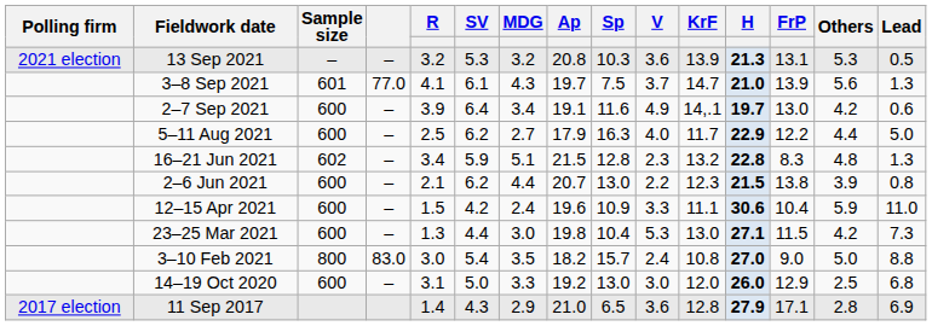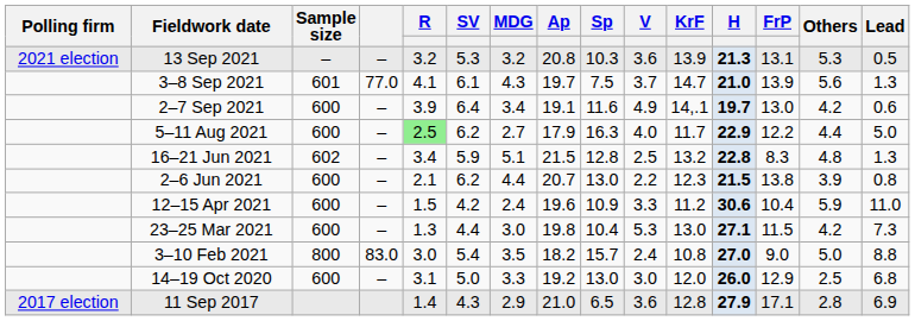5–11 Aug 2021 | R: no background -> lightgreen background
16–21 Jun 2021 | V: 2.3 -> 2.5
12–15 Apr 2021 | KrF: 11.1 -> 11.2
